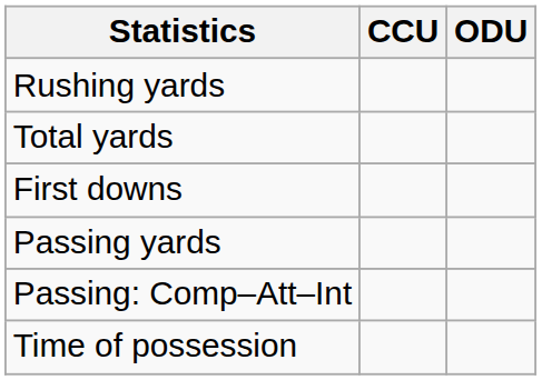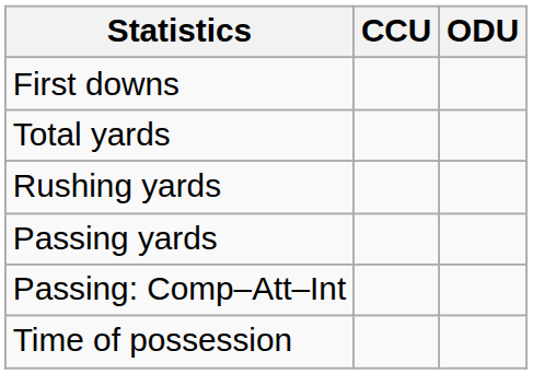rows swapped: First downs <-> Rushing yards
